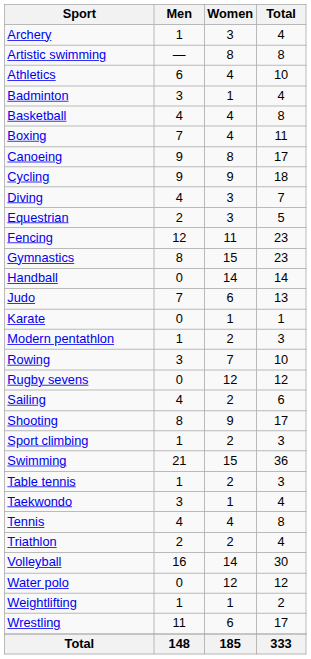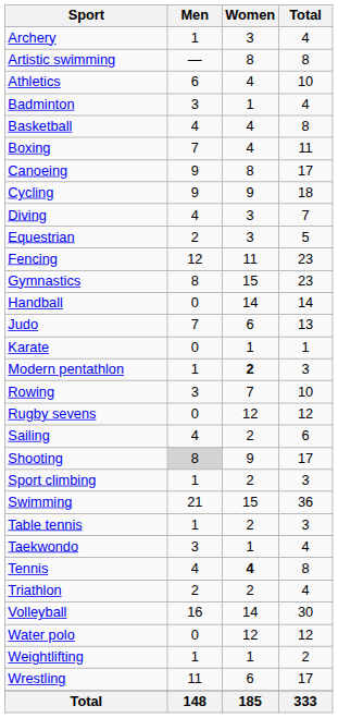Modern pentathlon | Women: normal -> bold
Shooting | Men: no background -> lightgrey background
Tennis | Women: normal -> bold
